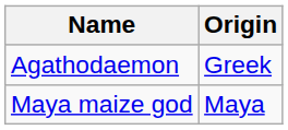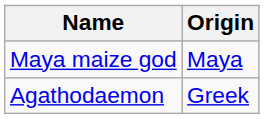rows swapped: Agathodaemon <-> Maya maize god
